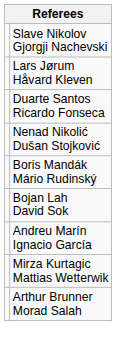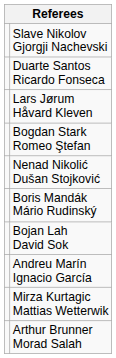rows swapped: Lars Jørum Håvard Kleven <-> Duarte Santos Ricardo Fonseca
+ row: Bogdan Stark Romeo Ştefan
